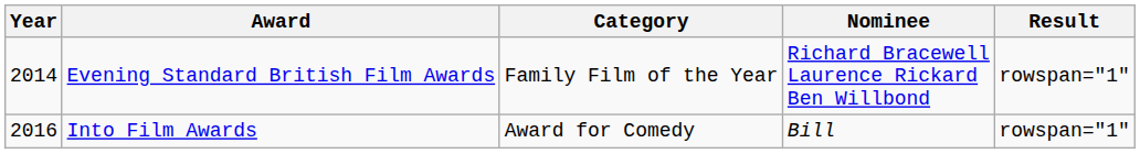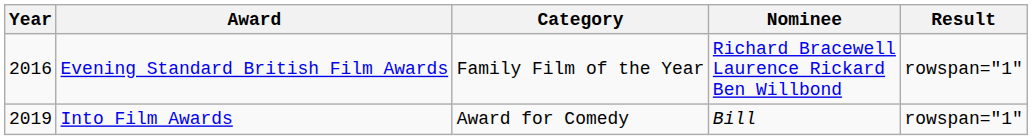Evening Standard British Film Awards | Year: 2014 -> 2016
Into Film Awards | Year: 2016 -> 2019
